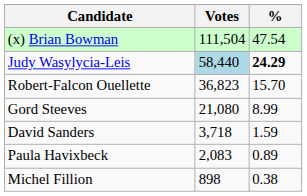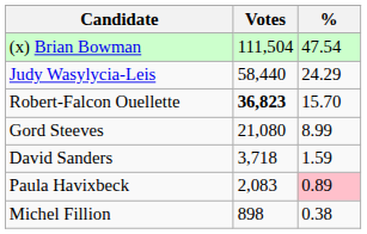Judy Wasylycia-Leis | Votes: lightblue background -> no background
Judy Wasylycia-Leis | %: bold -> normal
Robert-Falcon Ouellette | Votes: normal -> bold
Paula Havixbeck | %: no background -> pink background
